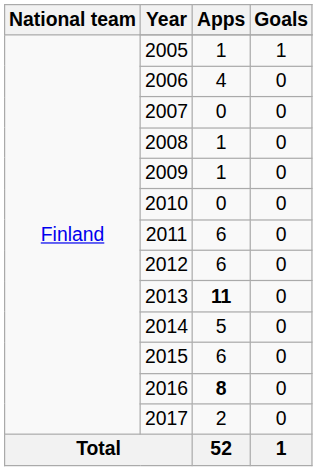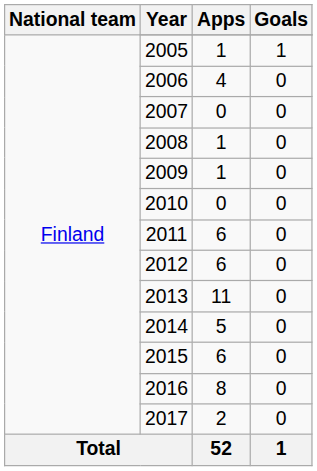2013 | Apps: bold -> normal
2016 | Apps: bold -> normal
